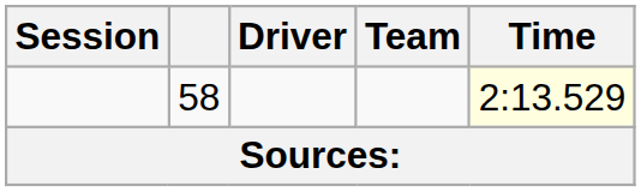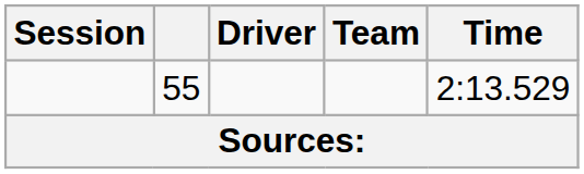row 2 | column 2: 58 -> 55
row 2 | Time: lightyellow background -> no background
